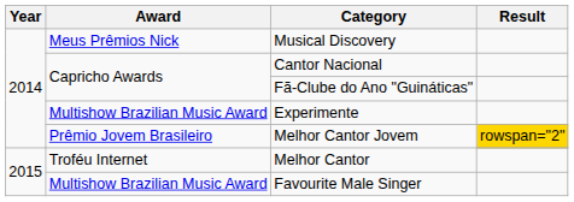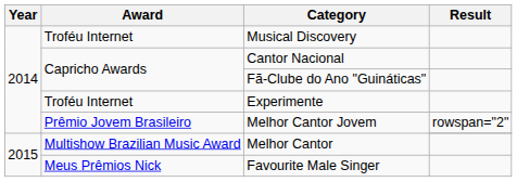Musical Discovery | Award: Meus Prêmios Nick -> Troféu Internet
Experimente | Award: Multishow Brazilian Music Award -> Troféu Internet
2014 / Melhor Cantor Jovem | Result: gold background -> no background
Melhor Cantor | Award: Troféu Internet -> Multishow Brazilian Music Award
Favourite Male Singer | Award: Multishow Brazilian Music Award -> Meus Prêmios Nick
